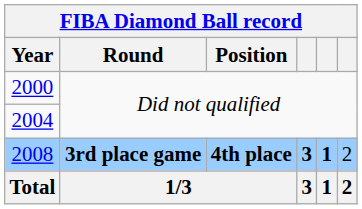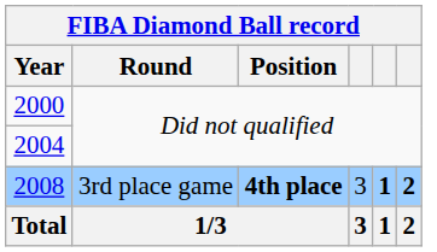2008 | Round: bold -> normal
2008 | column 4: bold -> normal
2008 | column 6: normal -> bold
